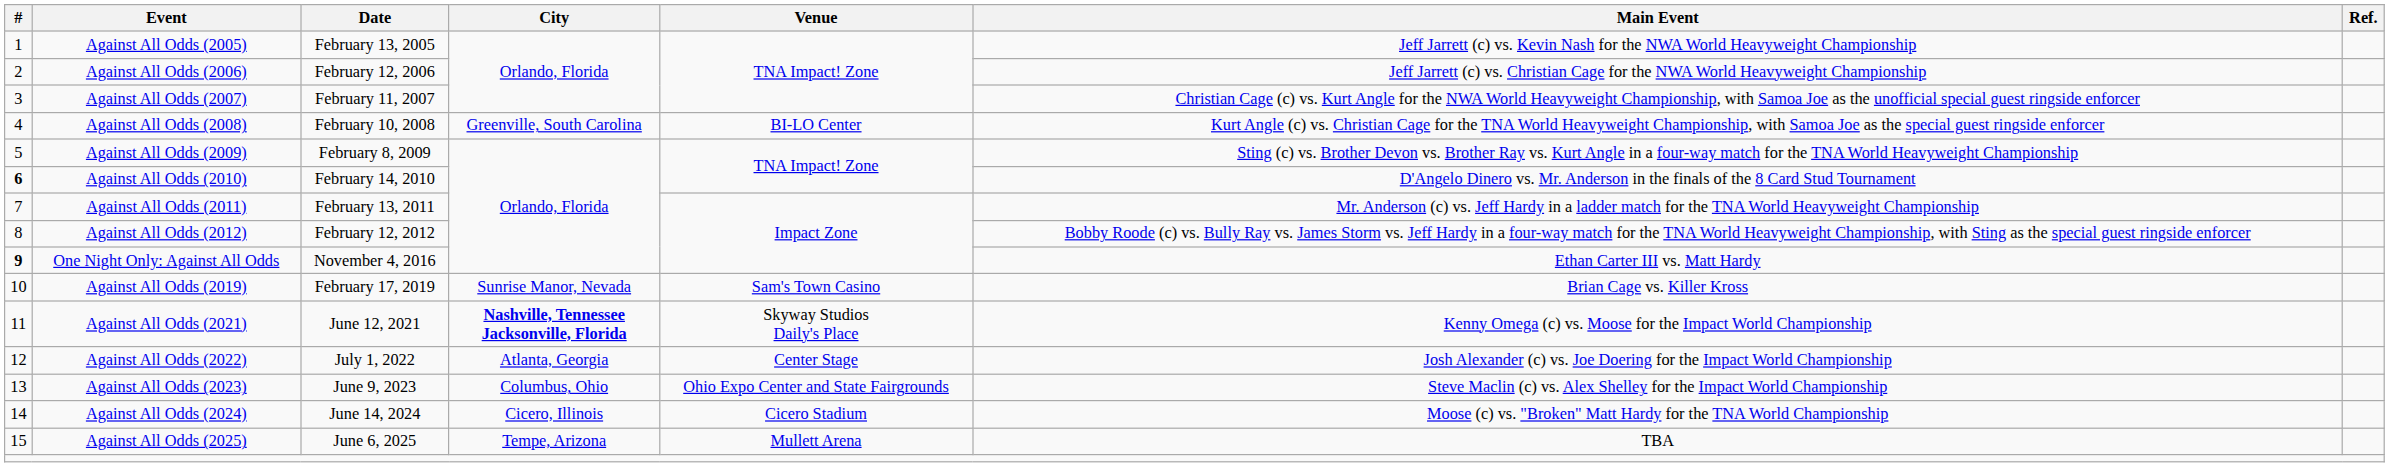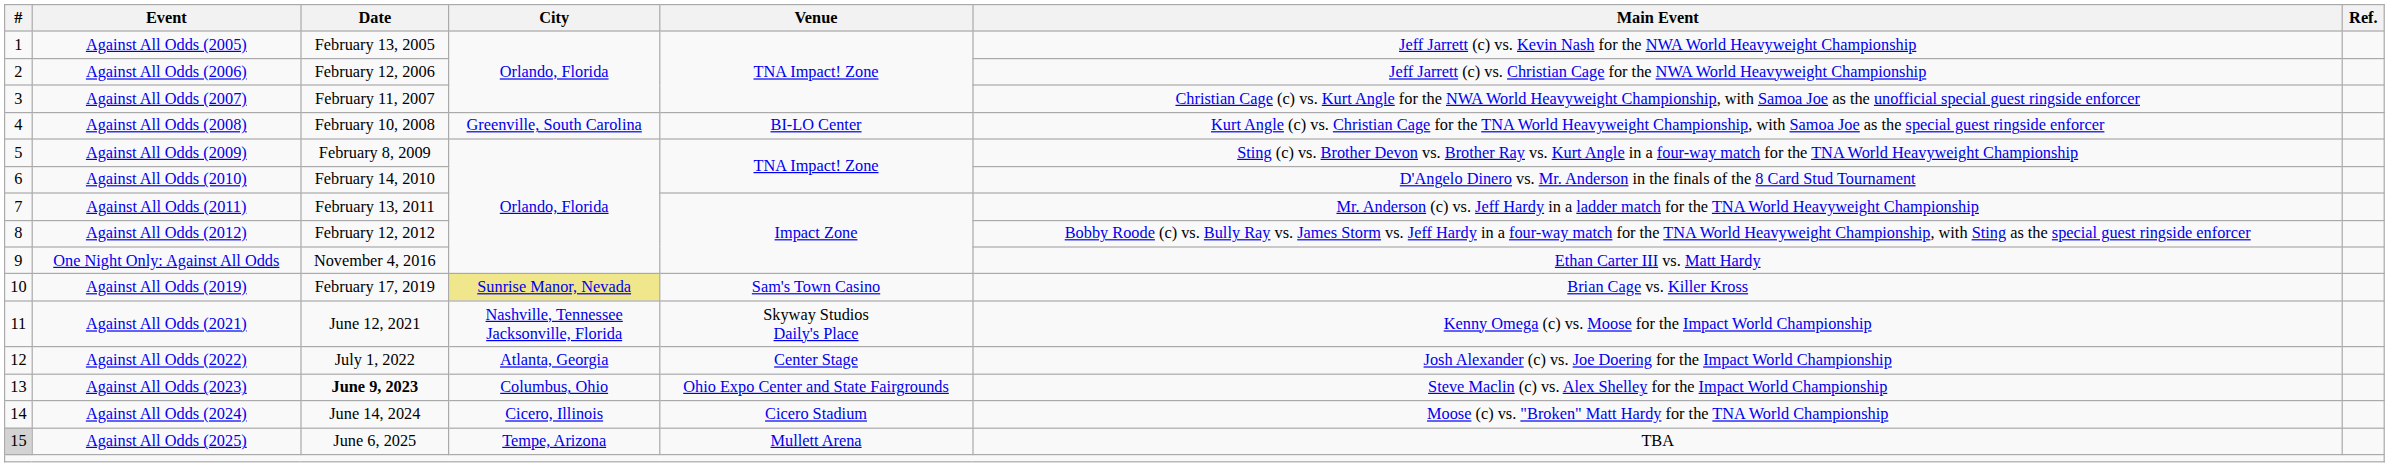row 7 | #: bold -> normal
row 10 | #: bold -> normal
row 11 | City: no background -> khaki background
row 12 | City: bold -> normal
row 14 | Date: normal -> bold
row 16 | #: no background -> lightgrey background
